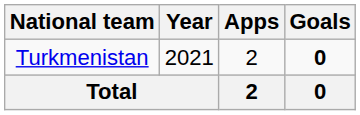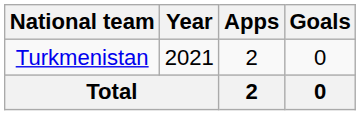Turkmenistan | Goals: bold -> normal
